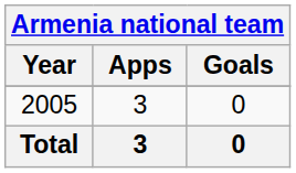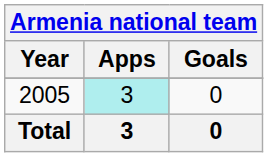2005 | Apps: no background -> paleturquoise background
